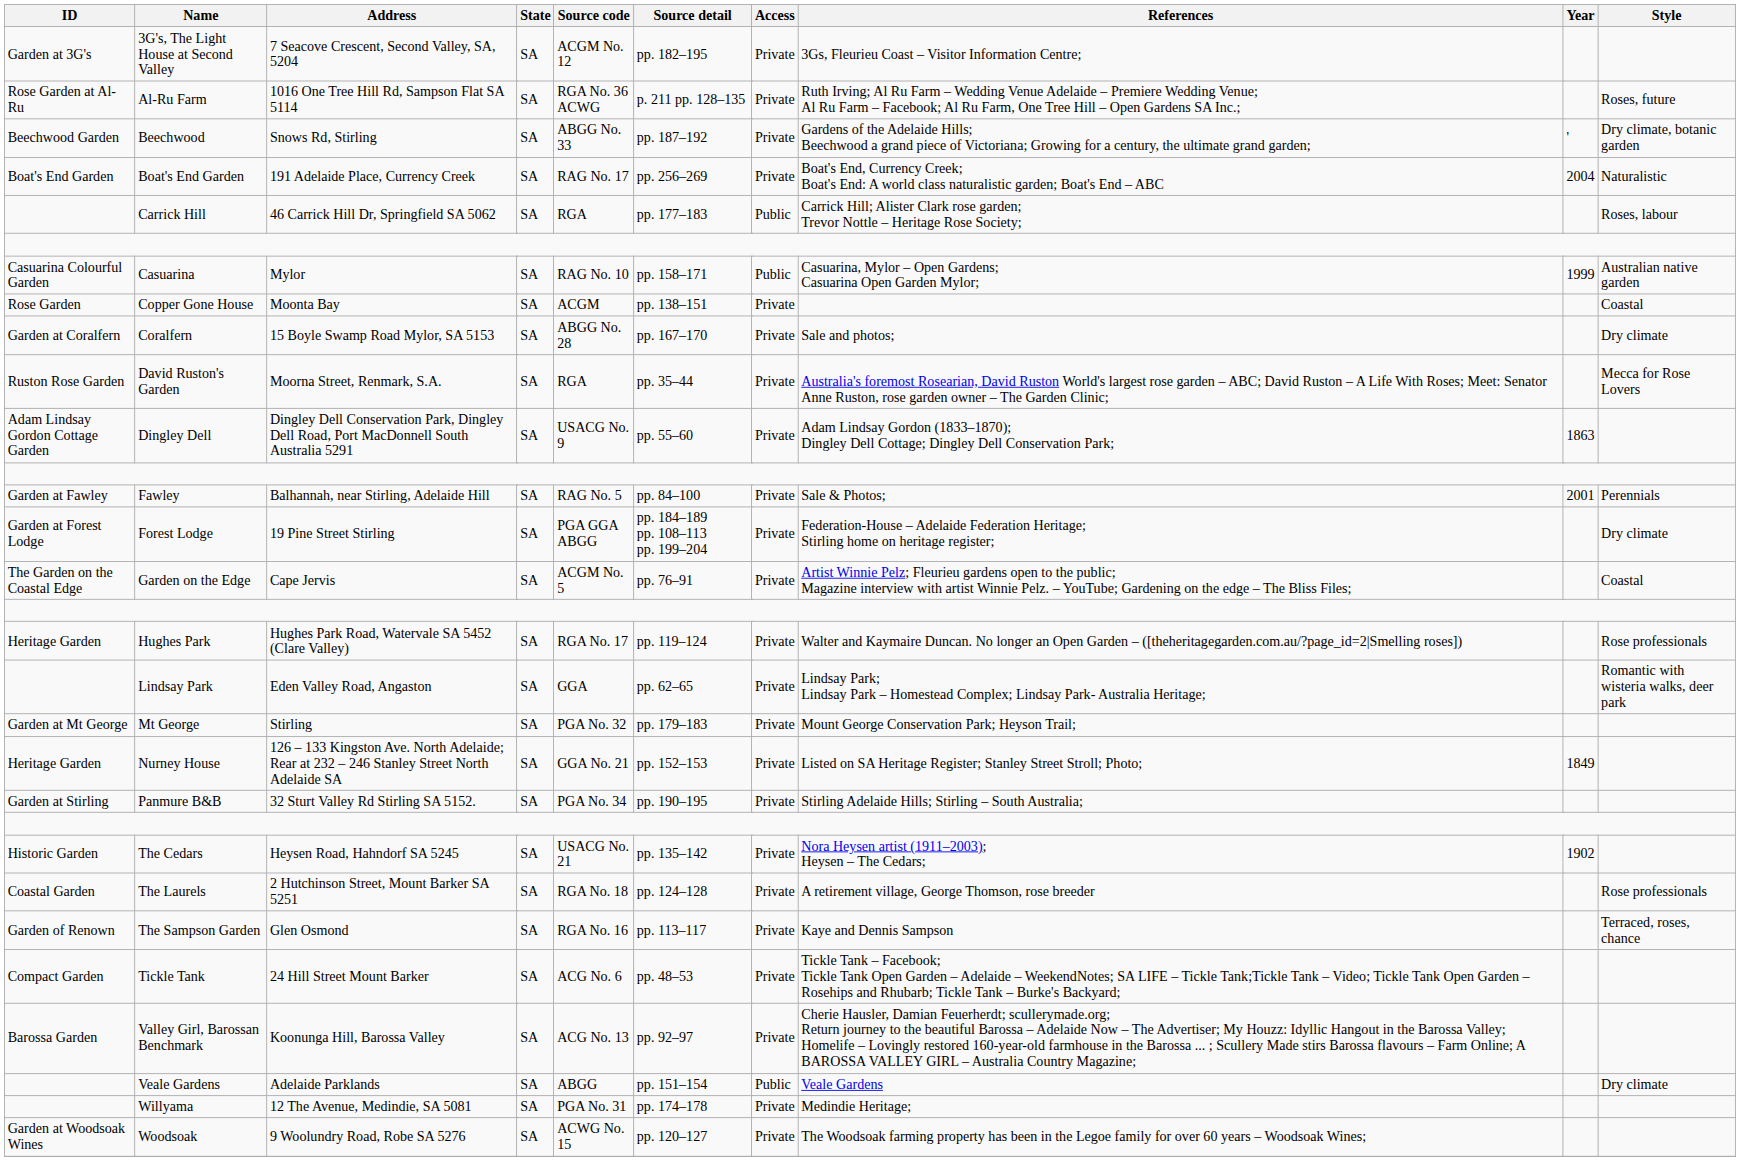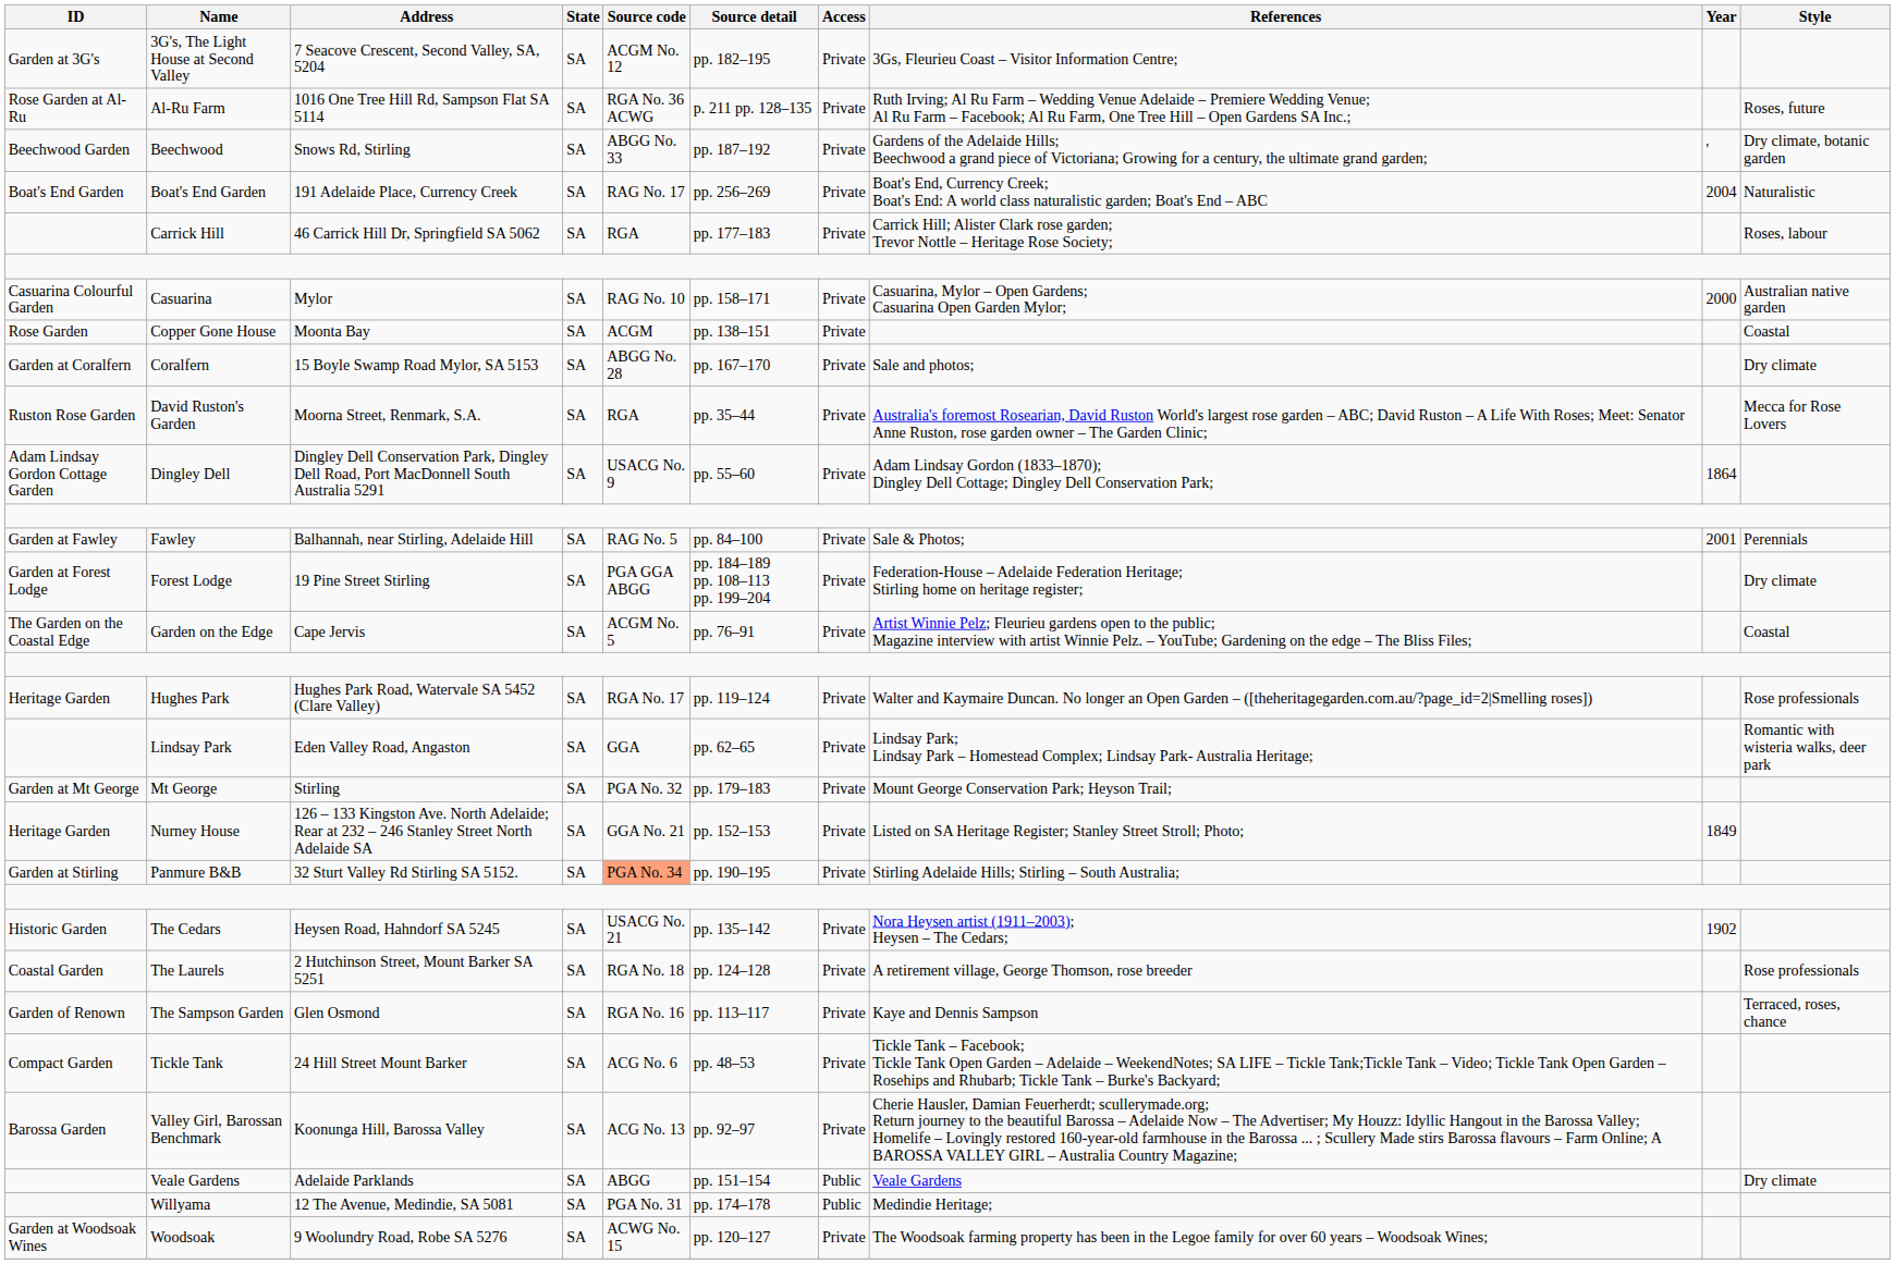Carrick Hill | Access: Public -> Private
Casuarina | Access: Public -> Private
Casuarina | Year: 1999 -> 2000
Dingley Dell | Year: 1863 -> 1864
Panmure B&B | Source code: no background -> lightsalmon background
Willyama | Access: Private -> Public
